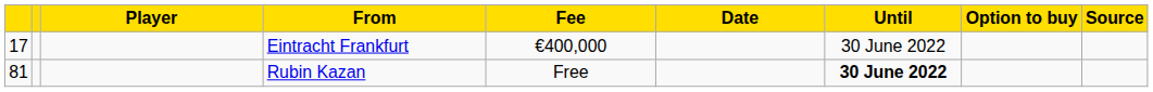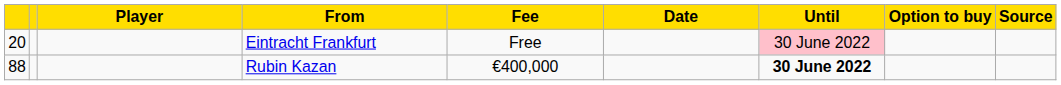Eintracht Frankfurt | column 1: 17 -> 20
Eintracht Frankfurt | Fee: €400,000 -> Free
Eintracht Frankfurt | Until: no background -> pink background
Rubin Kazan | column 1: 81 -> 88
Rubin Kazan | Fee: Free -> €400,000
